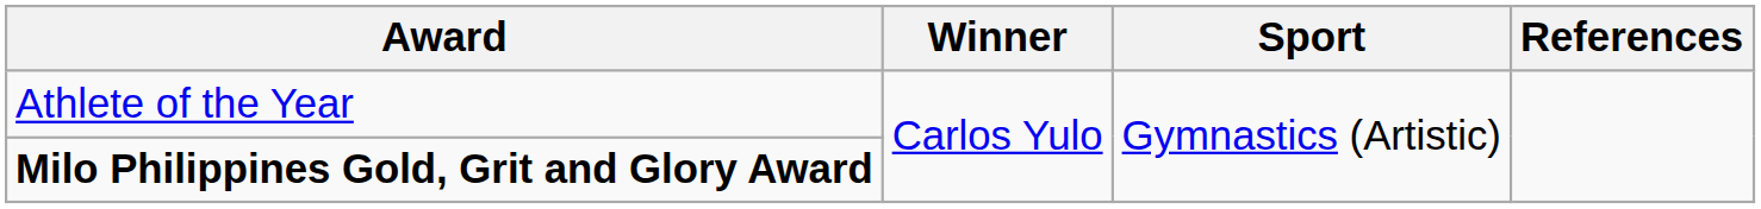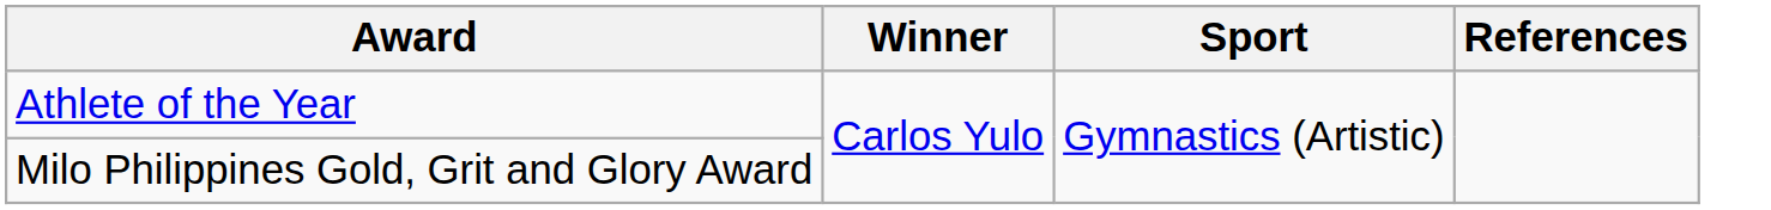Milo Philippines Gold, Grit and Glory Award | Award: bold -> normal
